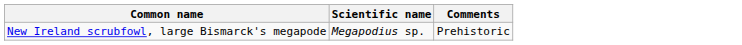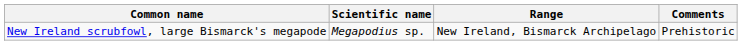+ column: Range | New Ireland, Bismarck Archipelago
